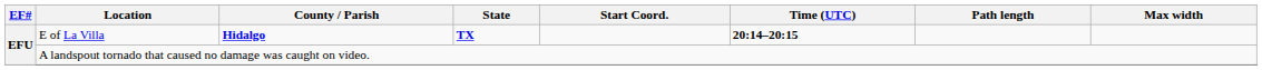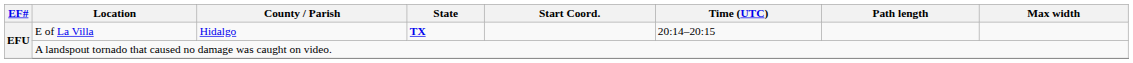E of La Villa | County / Parish: bold -> normal
E of La Villa | Time (UTC): bold -> normal
